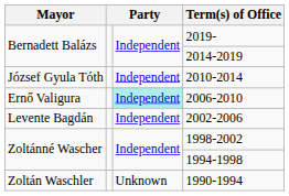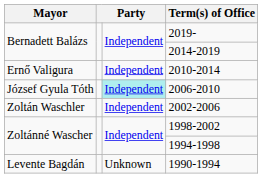2010-2014 | Mayor: József Gyula Tóth -> Ernő Valigura
2006-2010 | Mayor: Ernő Valigura -> József Gyula Tóth
2002-2006 | Mayor: Levente Bagdán -> Zoltán Waschler
1990-1994 | Mayor: Zoltán Waschler -> Levente Bagdán
